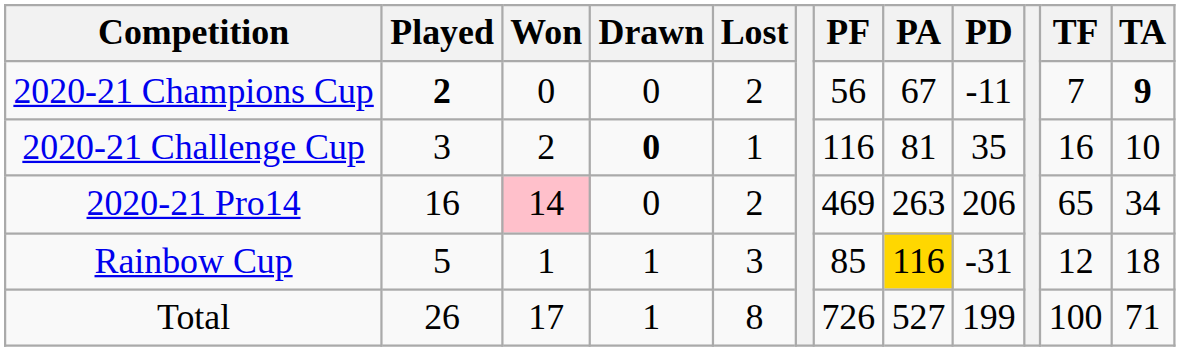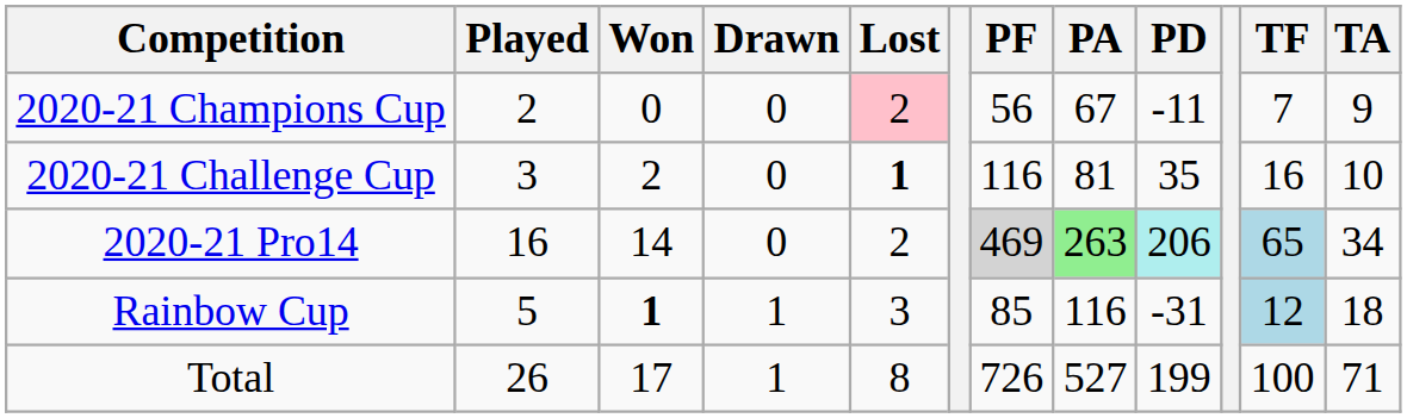2020-21 Champions Cup | Played: bold -> normal
2020-21 Champions Cup | Lost: no background -> pink background
2020-21 Champions Cup | TA: bold -> normal
2020-21 Challenge Cup | Drawn: bold -> normal
2020-21 Challenge Cup | Lost: normal -> bold
2020-21 Pro14 | Won: pink background -> no background
2020-21 Pro14 | PF: no background -> lightgrey background
2020-21 Pro14 | PA: no background -> lightgreen background
2020-21 Pro14 | PD: no background -> paleturquoise background
2020-21 Pro14 | TF: no background -> lightblue background
Rainbow Cup | Won: normal -> bold
Rainbow Cup | PA: gold background -> no background
Rainbow Cup | TF: no background -> lightblue background
